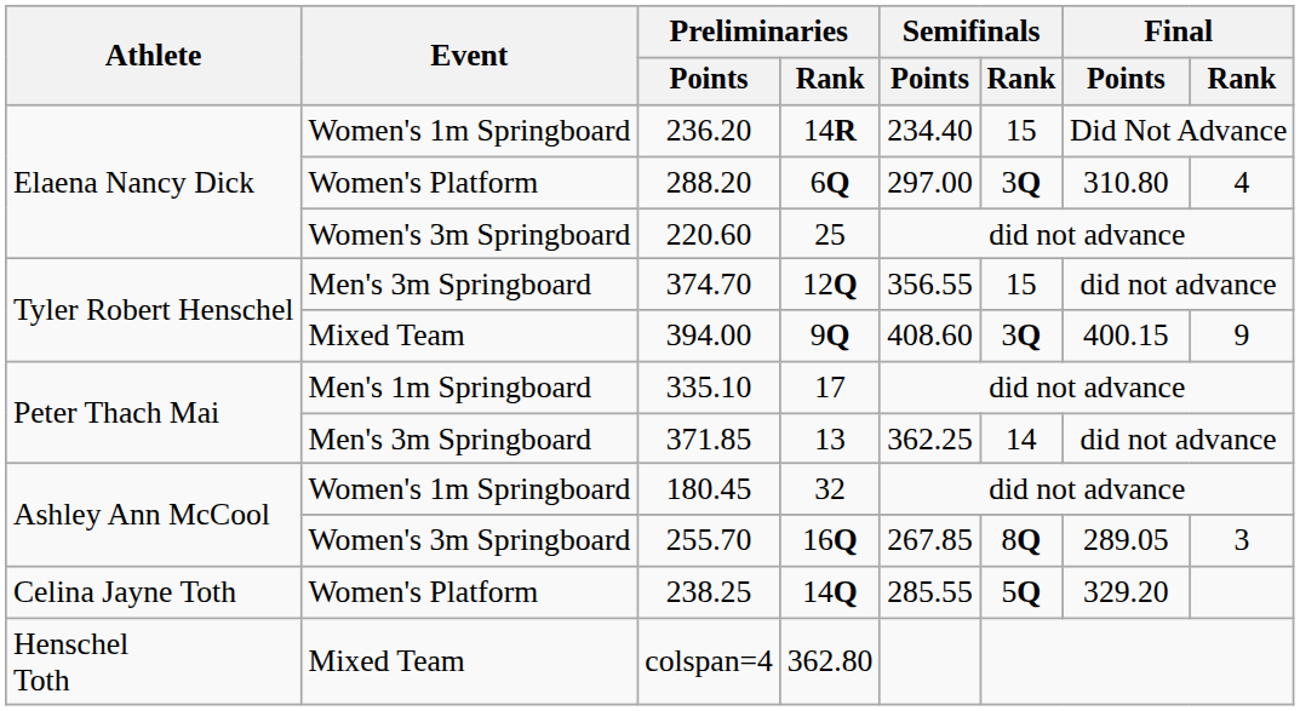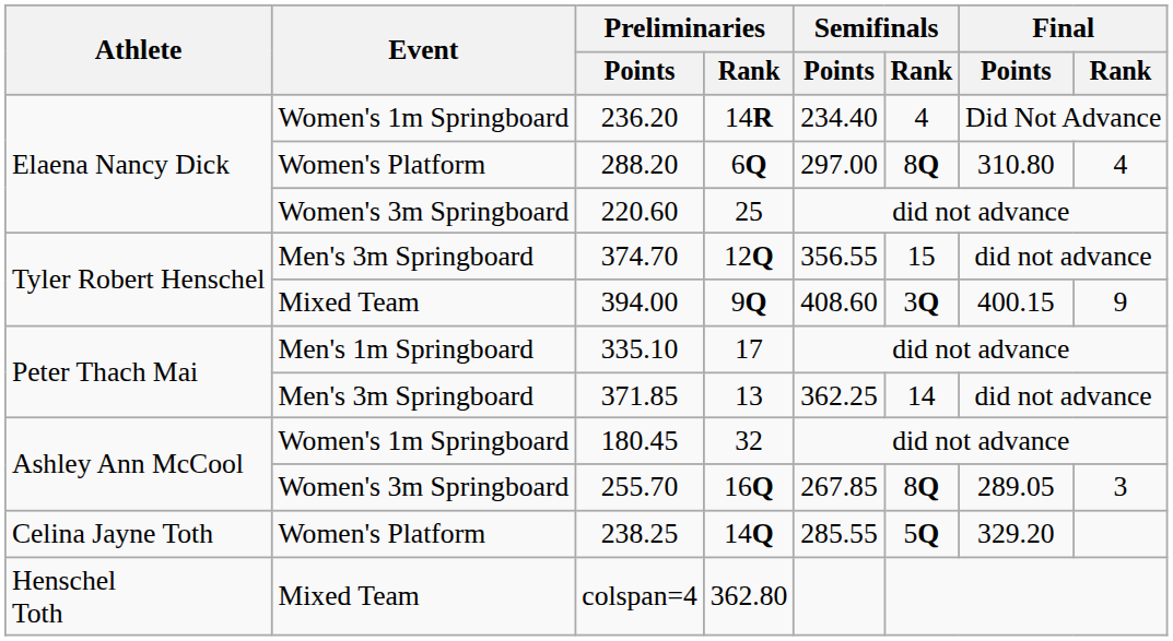236.20 | Semifinals / Rank: 15 -> 4
288.20 | Semifinals / Rank: 3Q -> 8Q
